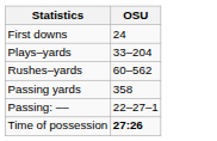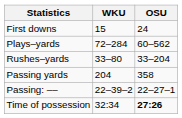+ column: WKU | 15 | 72–284 | 33–80 | 204 | 22–39–2 | 32:34
Plays–yards | OSU: 33–204 -> 60–562
Rushes–yards | OSU: 60–562 -> 33–204
